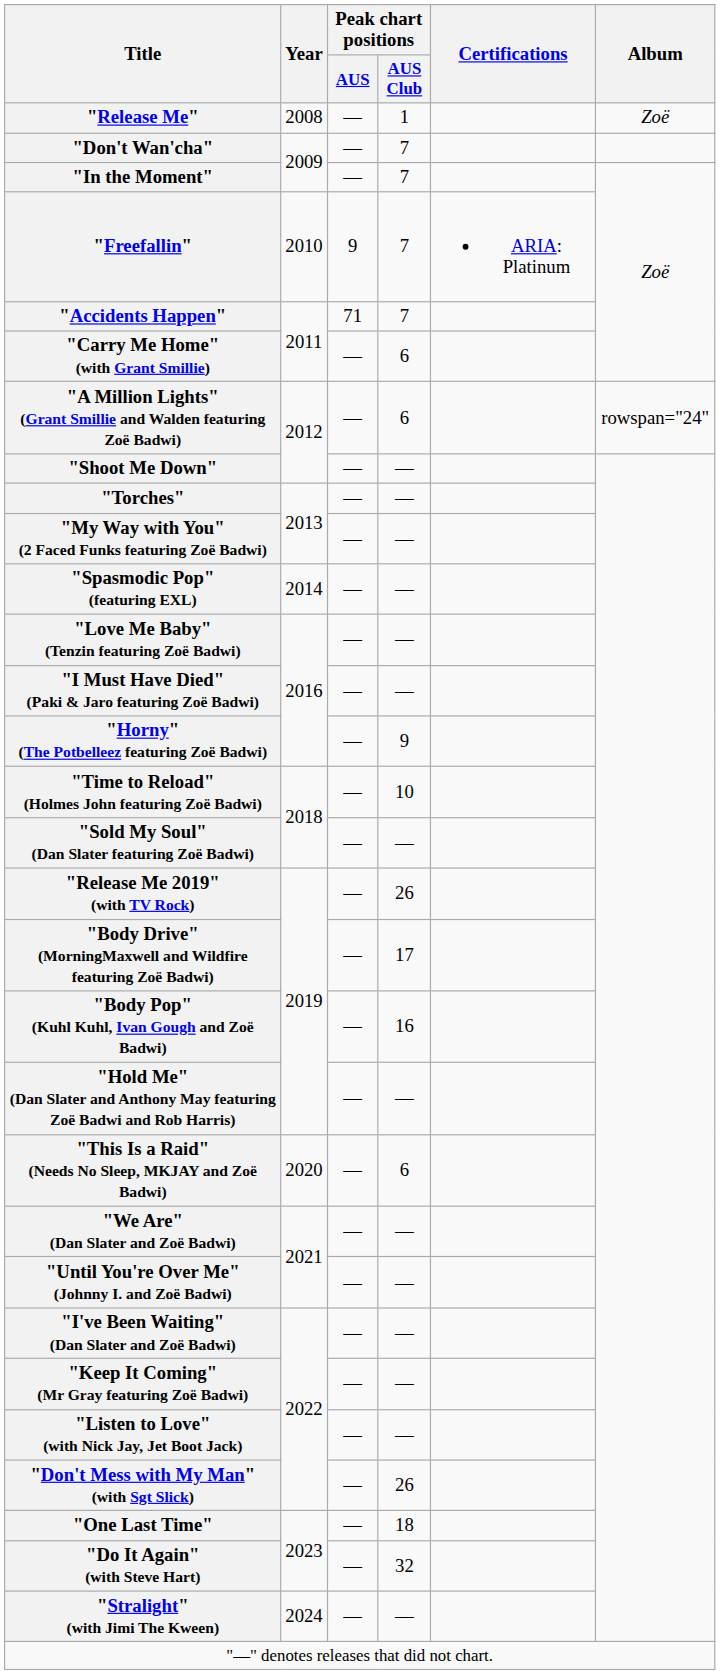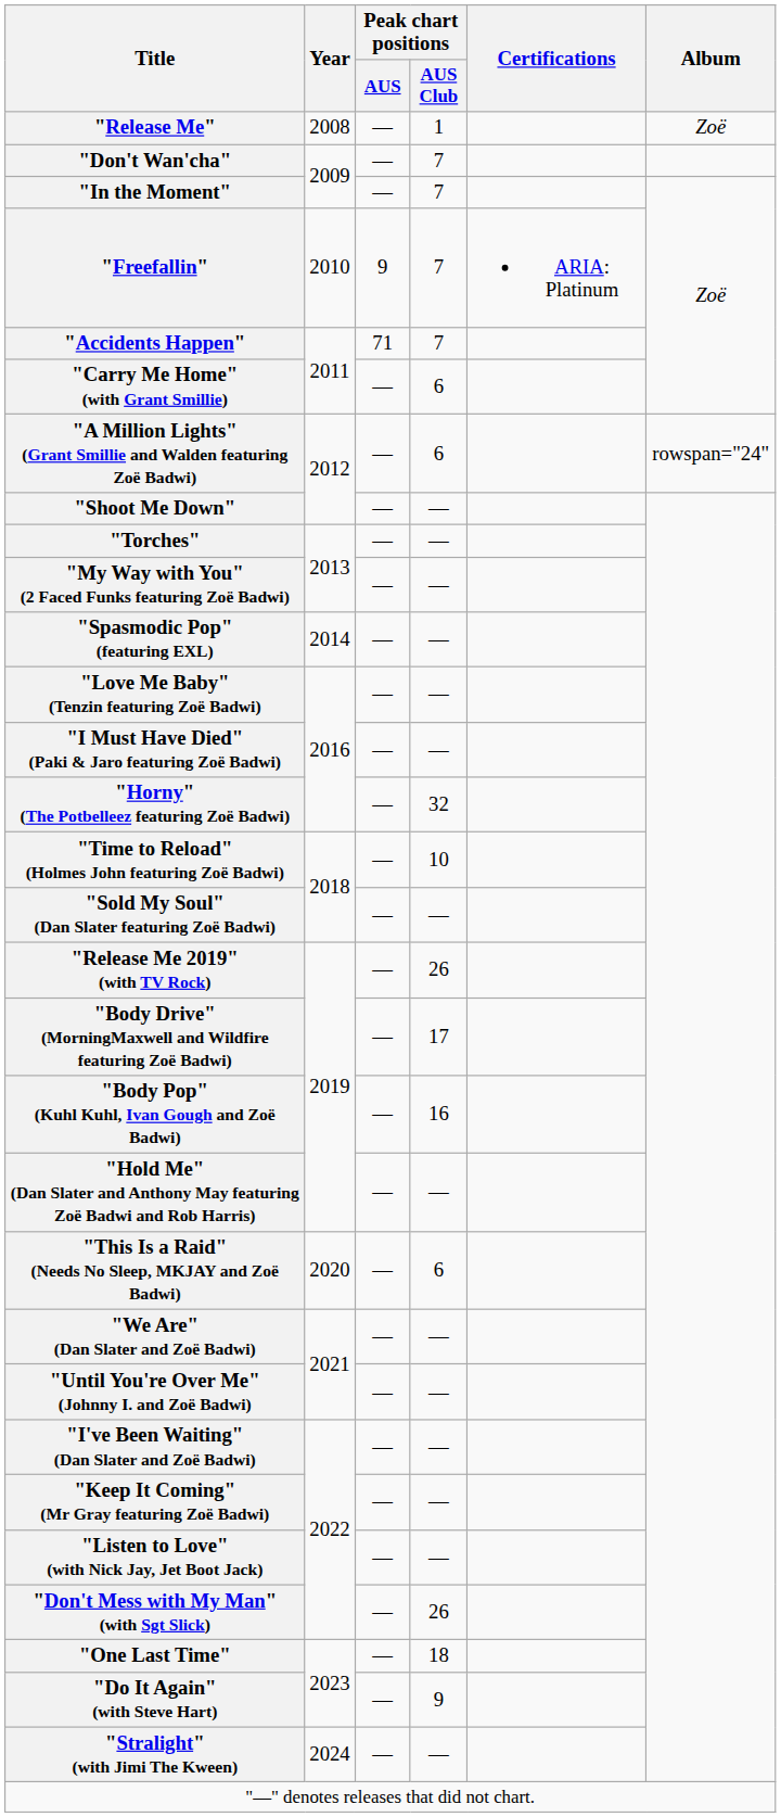"Horny" (The Potbelleez featuring Zoë Badwi) | Peak chart positions / AUS Club: 9 -> 32
"Do It Again" (with Steve Hart) | Peak chart positions / AUS Club: 32 -> 9
